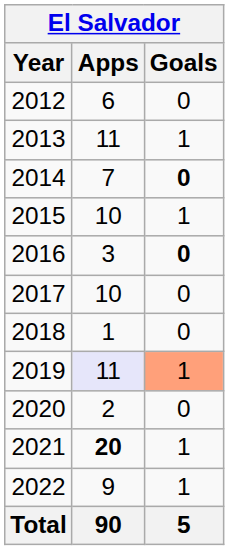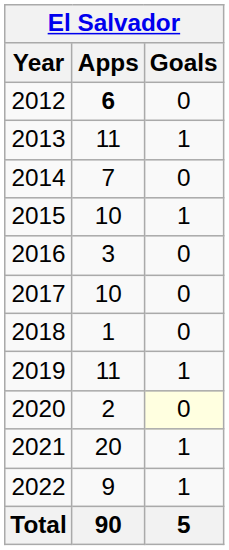2012 | Apps: normal -> bold
2014 | Goals: bold -> normal
2016 | Goals: bold -> normal
2019 | Apps: lavender background -> no background
2019 | Goals: lightsalmon background -> no background
2020 | Goals: no background -> lightyellow background
2021 | Apps: bold -> normal
